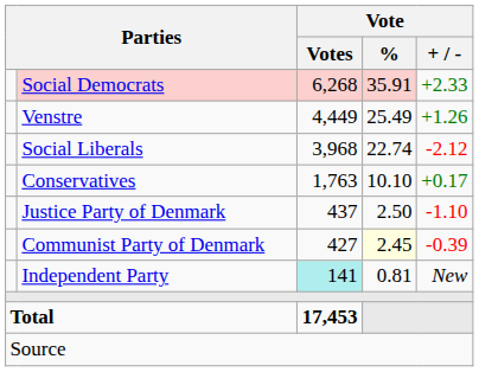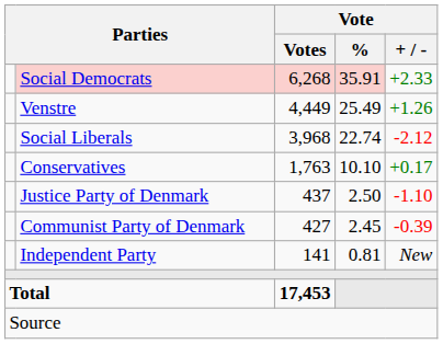Communist Party of Denmark | Vote / %: lightyellow background -> no background
Independent Party | Vote / Votes: paleturquoise background -> no background
